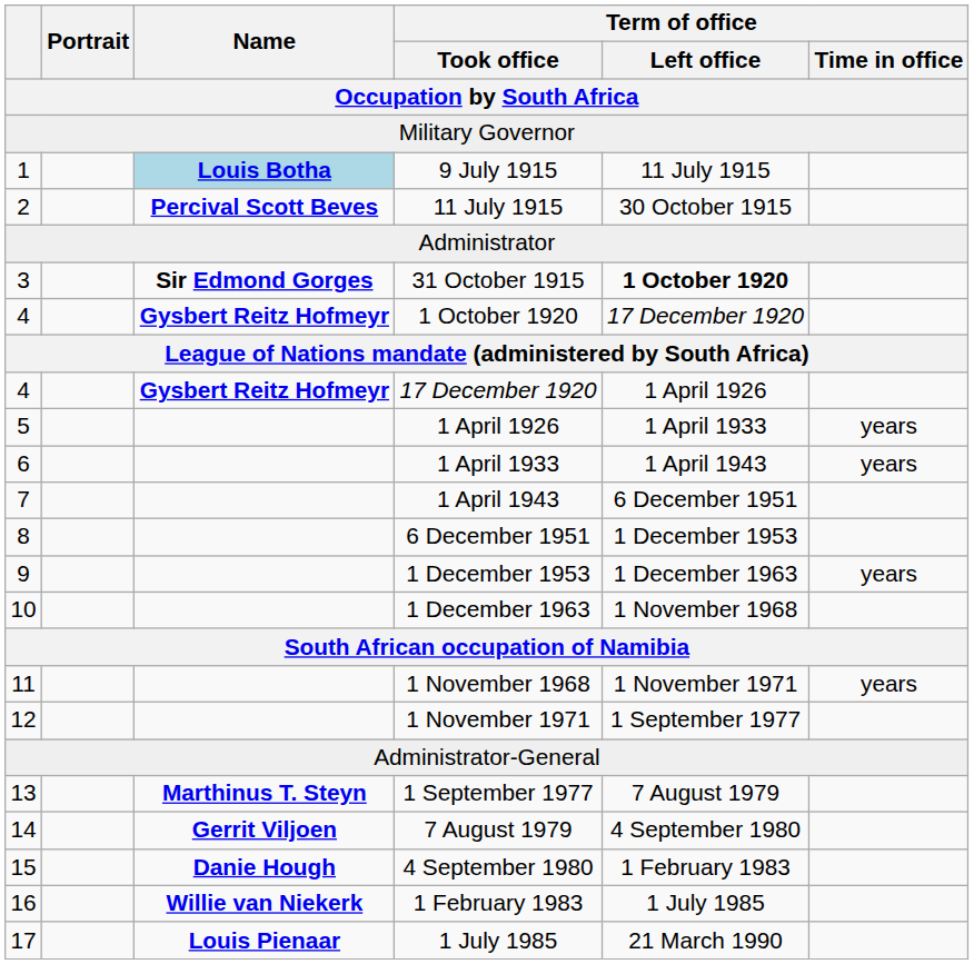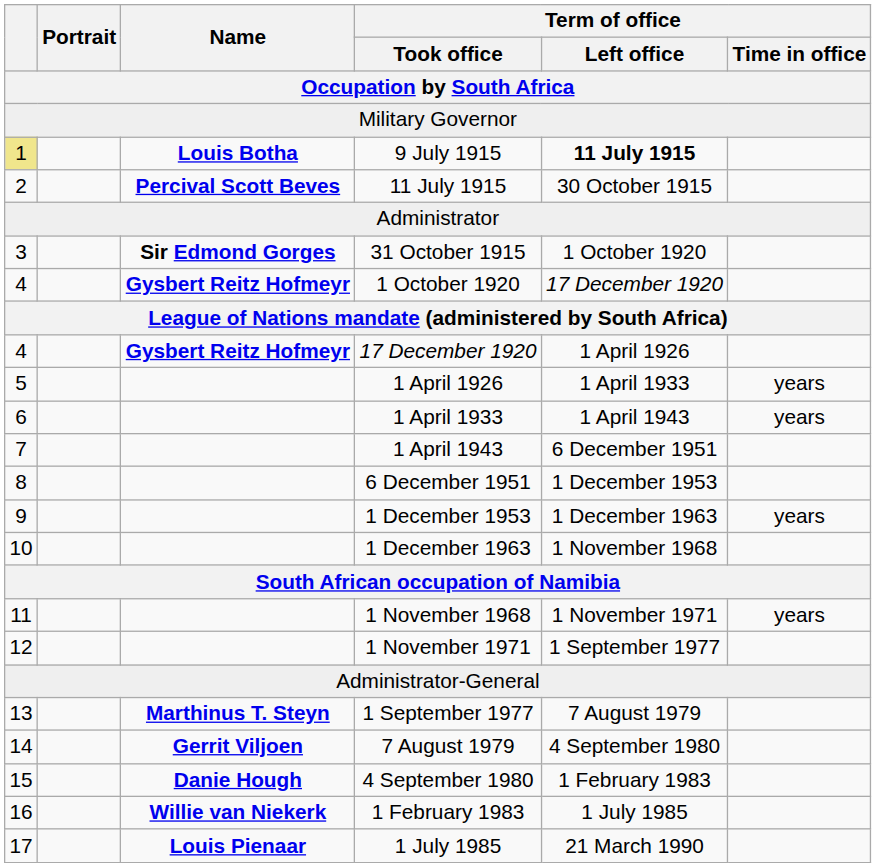9 July 1915 | column 1: no background -> khaki background
9 July 1915 | Name: lightblue background -> no background
9 July 1915 | Term of office / Left office: normal -> bold
31 October 1915 | Term of office / Left office: bold -> normal
